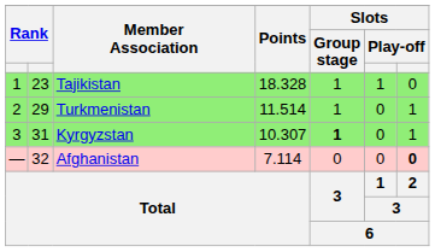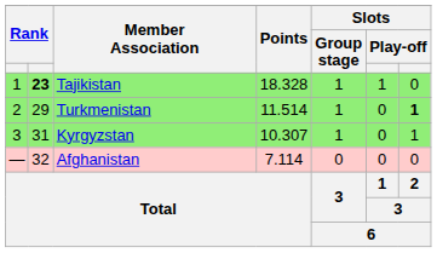Tajikistan | column 2: normal -> bold
Turkmenistan | column 7: normal -> bold
Kyrgyzstan | Slots / Group stage: bold -> normal
Afghanistan | column 7: bold -> normal
